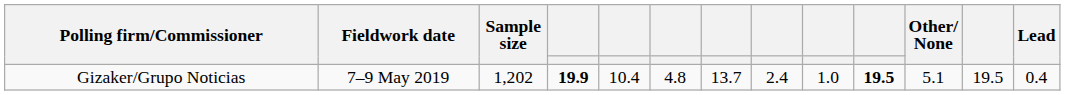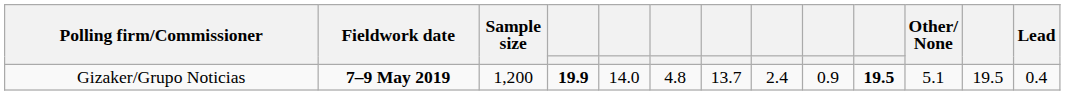Gizaker/Grupo Noticias | Fieldwork date: normal -> bold
Gizaker/Grupo Noticias | Sample size: 1,202 -> 1,200
Gizaker/Grupo Noticias | column 5: 10.4 -> 14.0
Gizaker/Grupo Noticias | column 9: 1.0 -> 0.9
